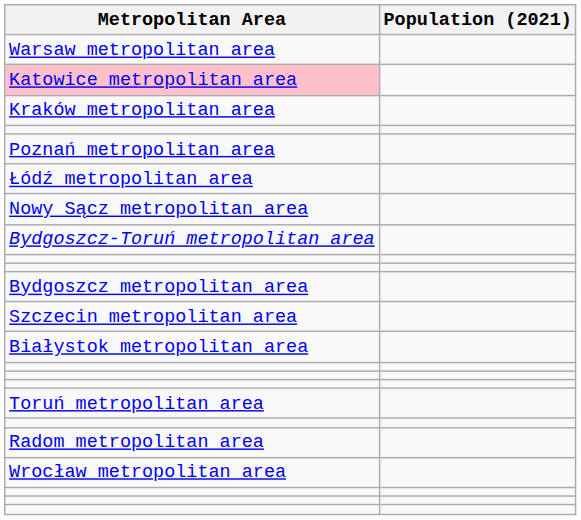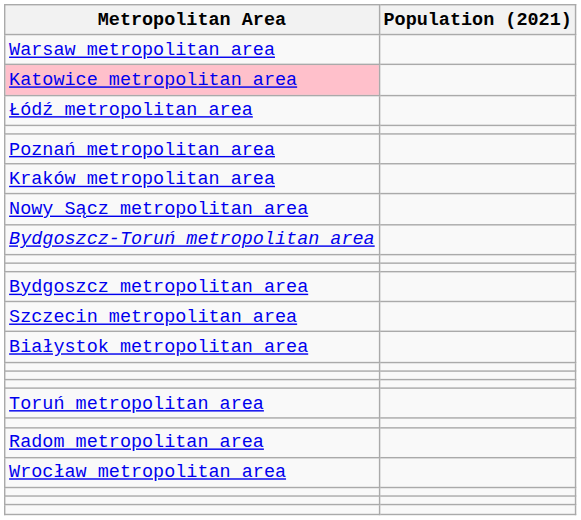row 4 | Metropolitan Area: Kraków metropolitan area -> Łódź metropolitan area
row 7 | Metropolitan Area: Łódź metropolitan area -> Kraków metropolitan area
